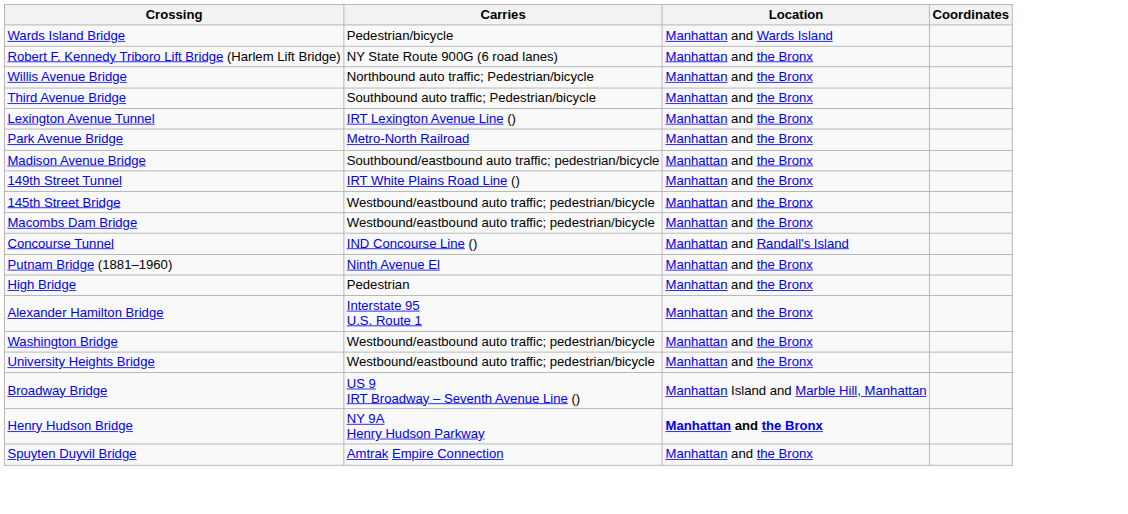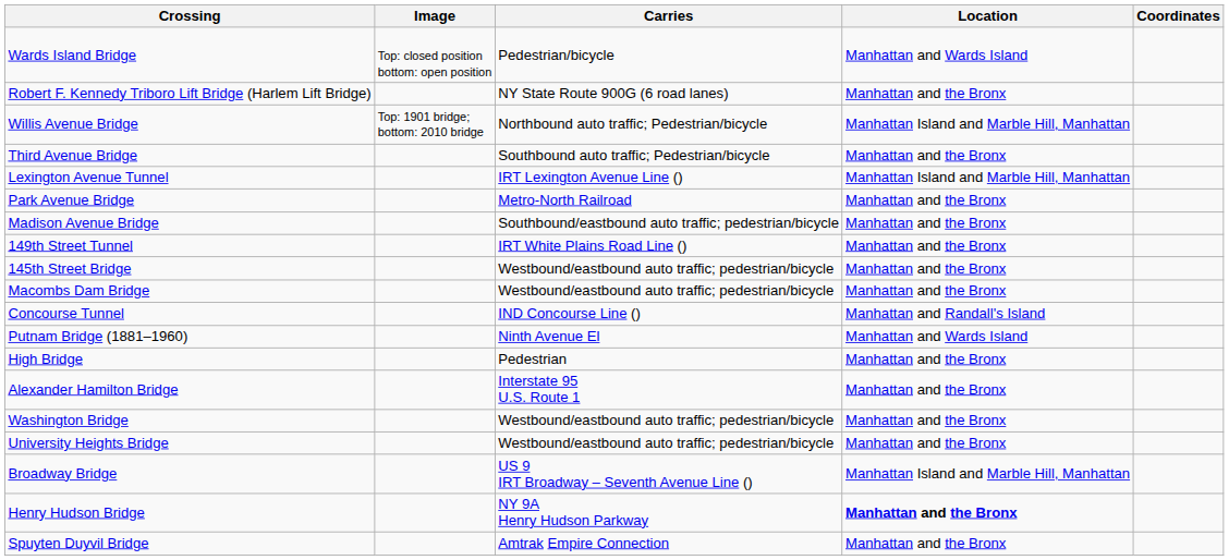+ column: Image | Top: closed position bottom: open position | Top: 1901 bridge; bottom: 2010 bridge
Willis Avenue Bridge | Location: Manhattan and the Bronx -> Manhattan Island and Marble Hill, Manhattan
Lexington Avenue Tunnel | Location: Manhattan and the Bronx -> Manhattan Island and Marble Hill, Manhattan
Putnam Bridge (1881–1960) | Location: Manhattan and the Bronx -> Manhattan and Wards Island
